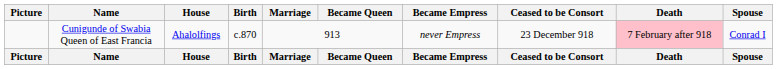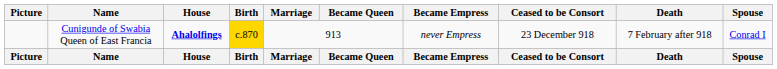Cunigunde of Swabia Queen of East Francia | House: normal -> bold
Cunigunde of Swabia Queen of East Francia | Birth: no background -> gold background
Cunigunde of Swabia Queen of East Francia | Death: pink background -> no background
